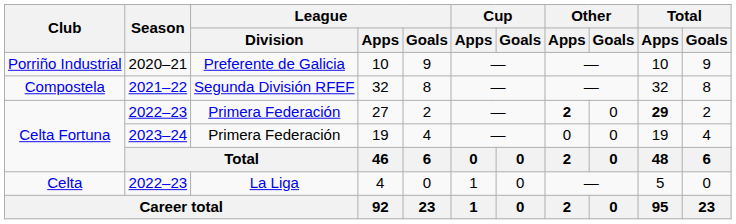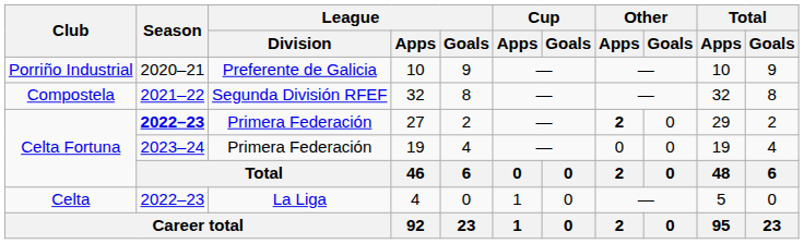27 | Season: normal -> bold
27 | Total / Apps: bold -> normal
